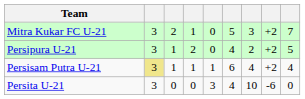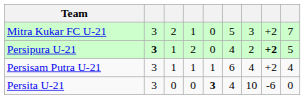Persipura U-21 | column 2: normal -> bold
Persipura U-21 | column 8: normal -> bold
Persisam Putra U-21 | column 2: khaki background -> no background
Persita U-21 | column 5: normal -> bold
